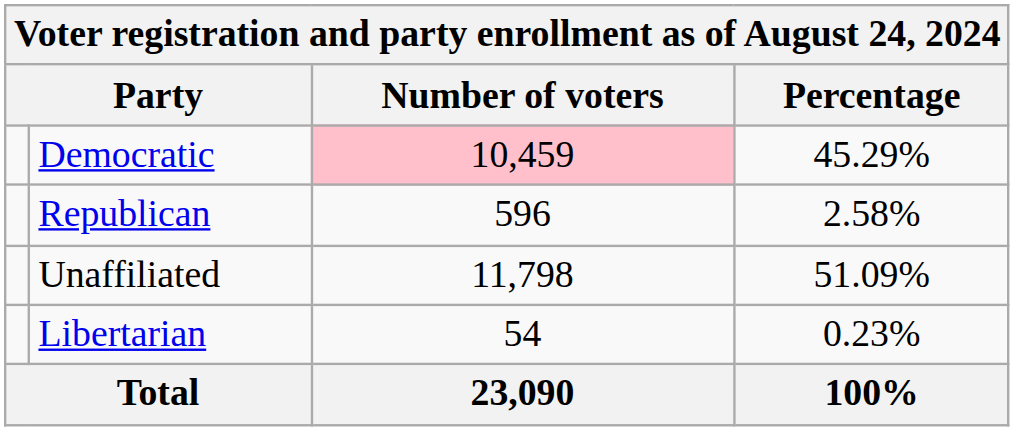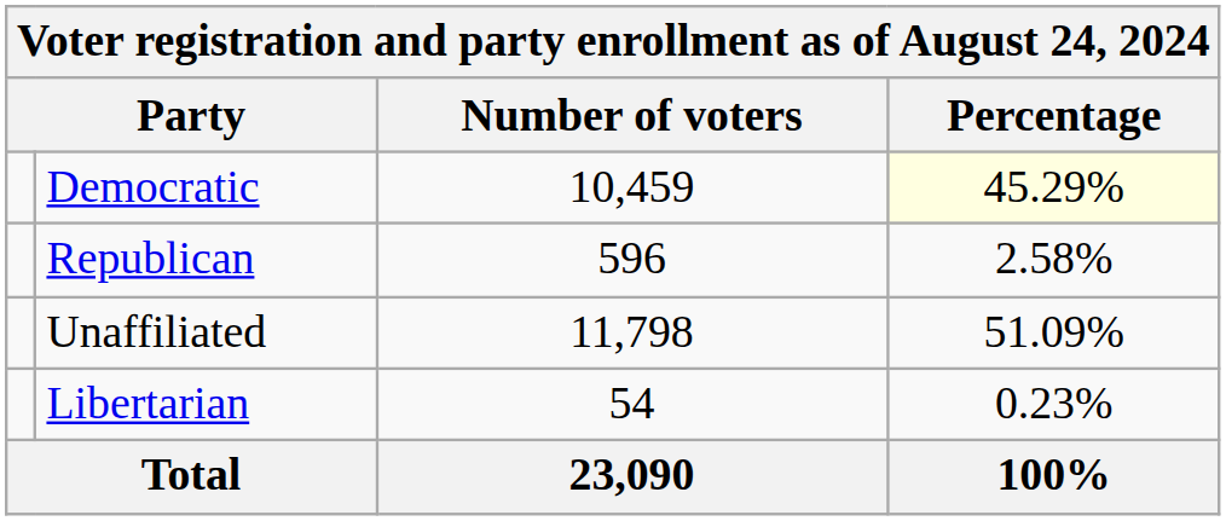Democratic | Number of voters: pink background -> no background
Democratic | Percentage: no background -> lightyellow background
